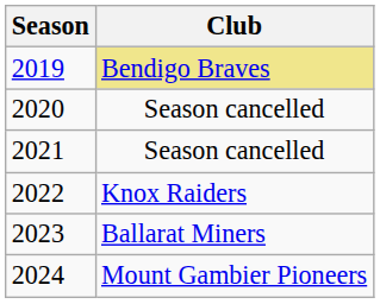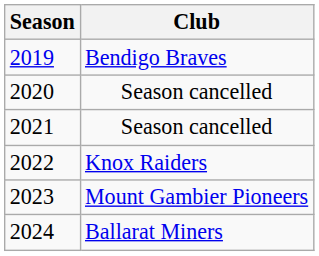2019 | Club: khaki background -> no background
2023 | Club: Ballarat Miners -> Mount Gambier Pioneers
2024 | Club: Mount Gambier Pioneers -> Ballarat Miners
